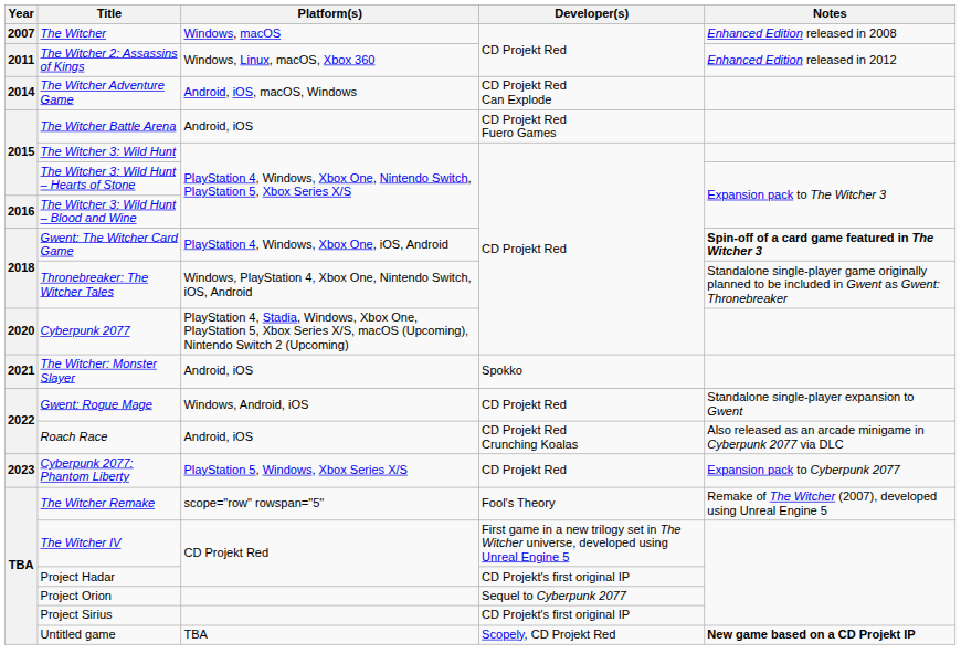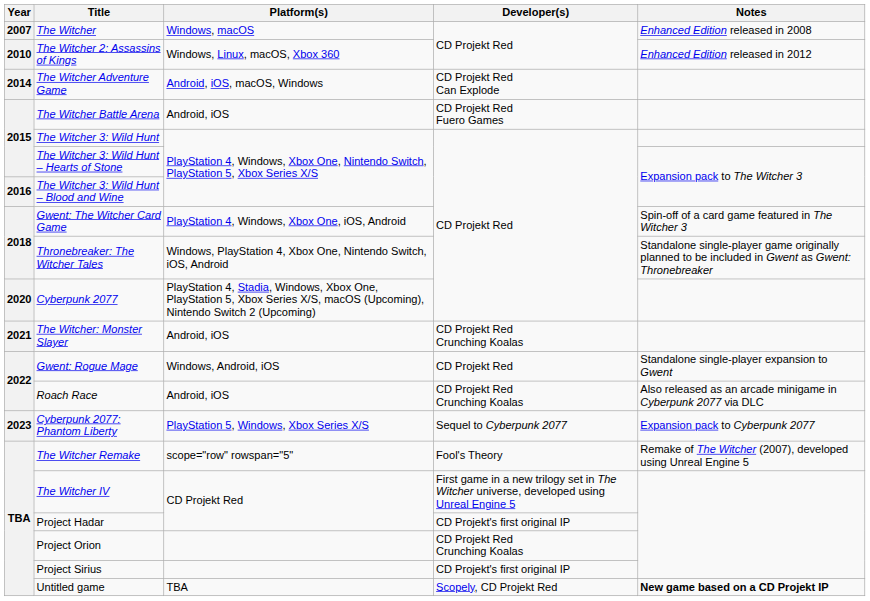The Witcher 2: Assassins of Kings | Year: 2011 -> 2010
Gwent: The Witcher Card Game | Notes: bold -> normal
The Witcher: Monster Slayer | Developer(s): Spokko -> CD Projekt Red Crunching Koalas
Cyberpunk 2077: Phantom Liberty | Developer(s): CD Projekt Red -> Sequel to Cyberpunk 2077
Project Orion | Developer(s): Sequel to Cyberpunk 2077 -> CD Projekt Red Crunching Koalas
